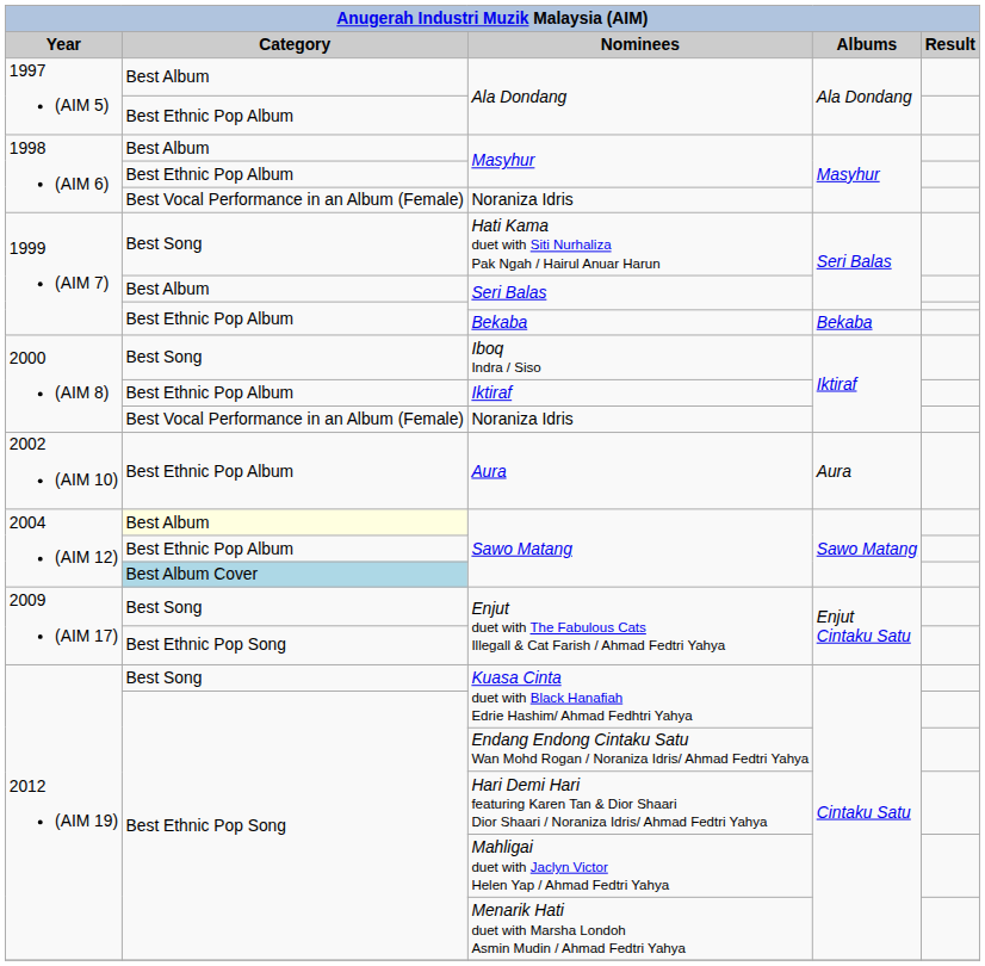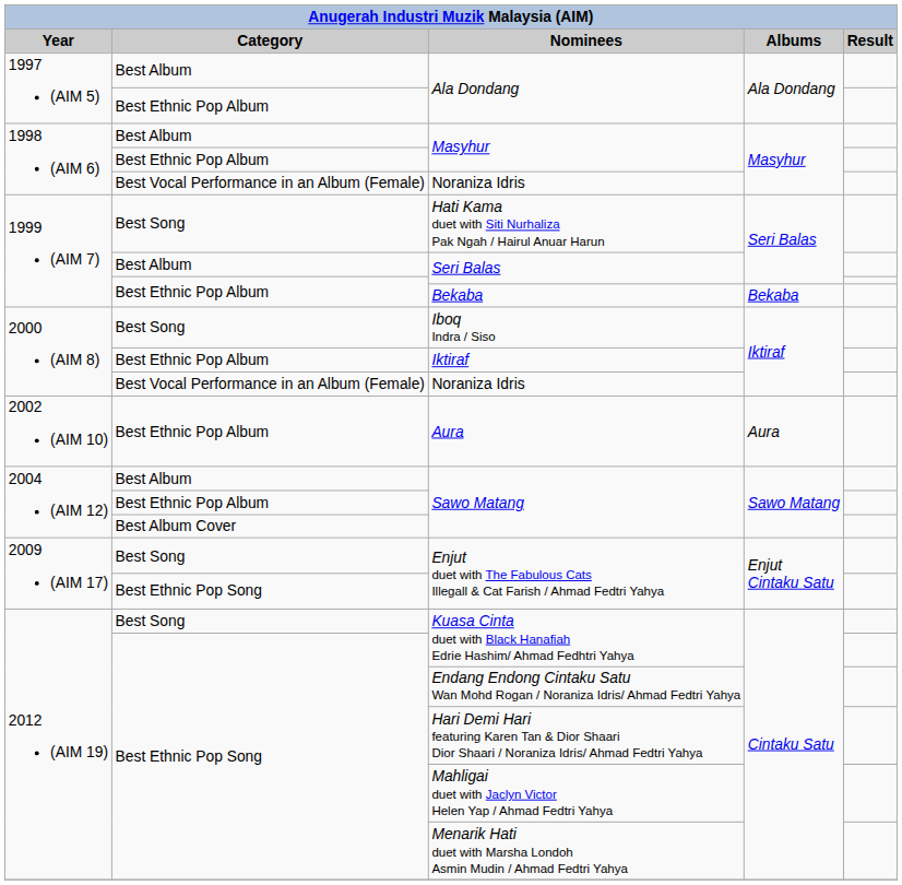Best Album / Sawo Matang | Category: lightyellow background -> no background
Best Album Cover / Sawo Matang | Category: lightblue background -> no background
